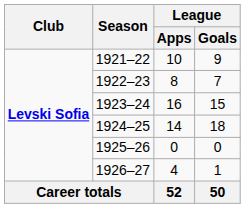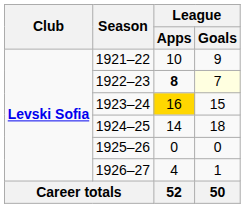1922–23 | League / Apps: normal -> bold
1922–23 | League / Goals: no background -> lightyellow background
1923–24 | League / Apps: no background -> gold background
